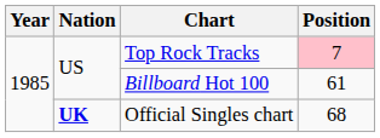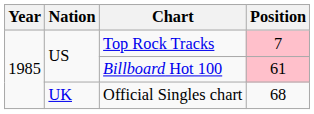Billboard Hot 100 | Position: no background -> pink background
Official Singles chart | Nation: bold -> normal
